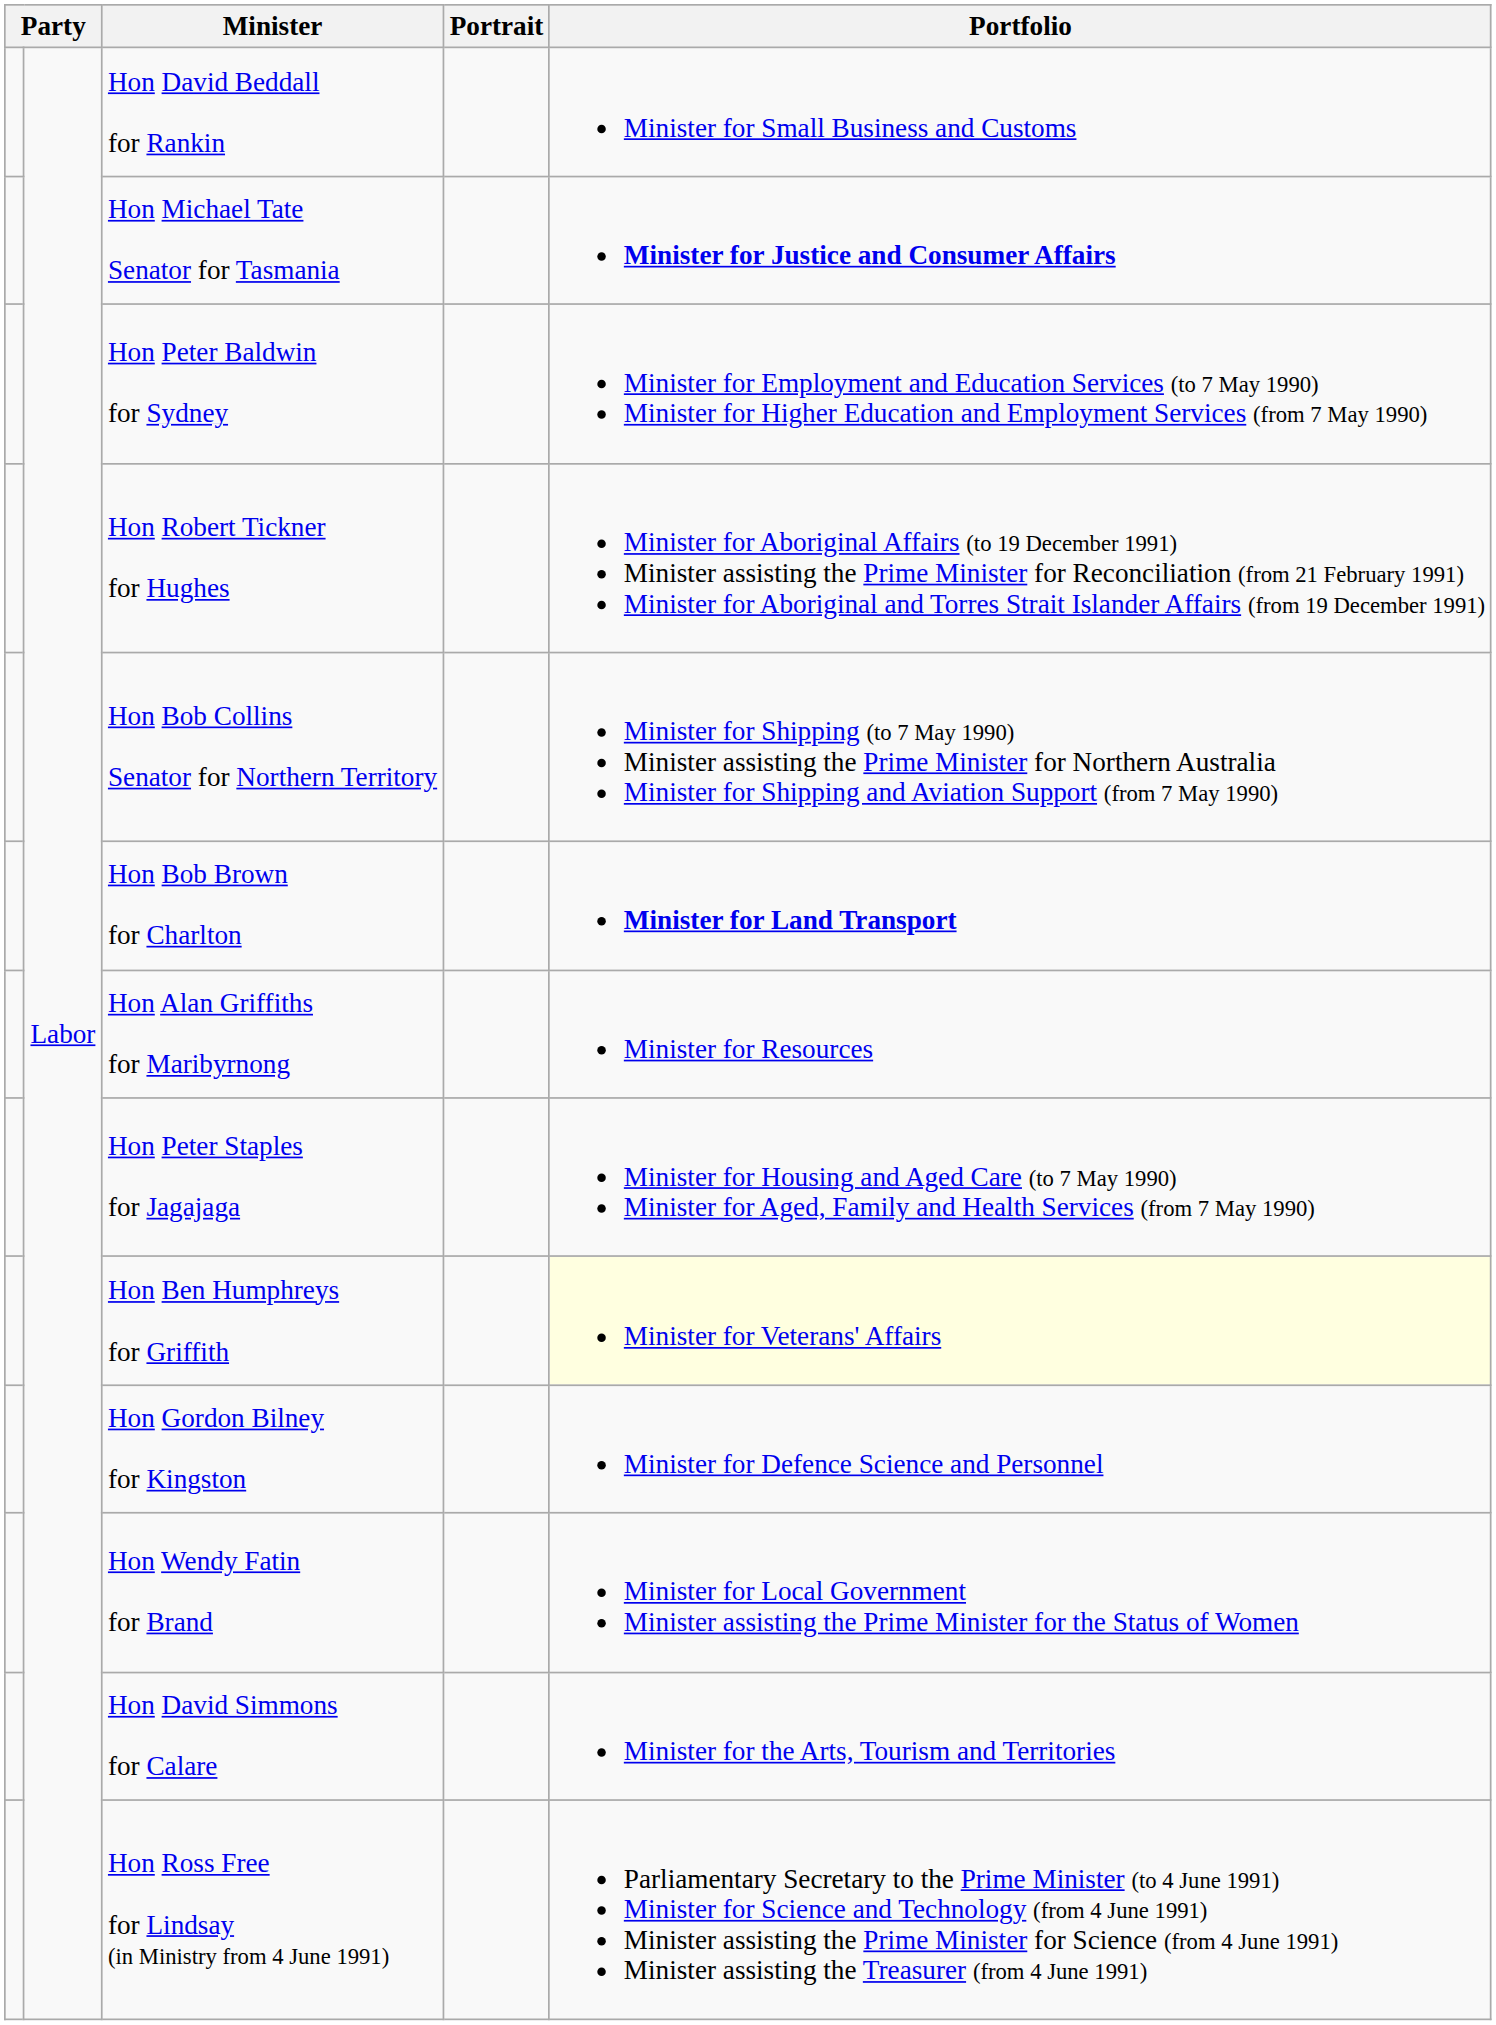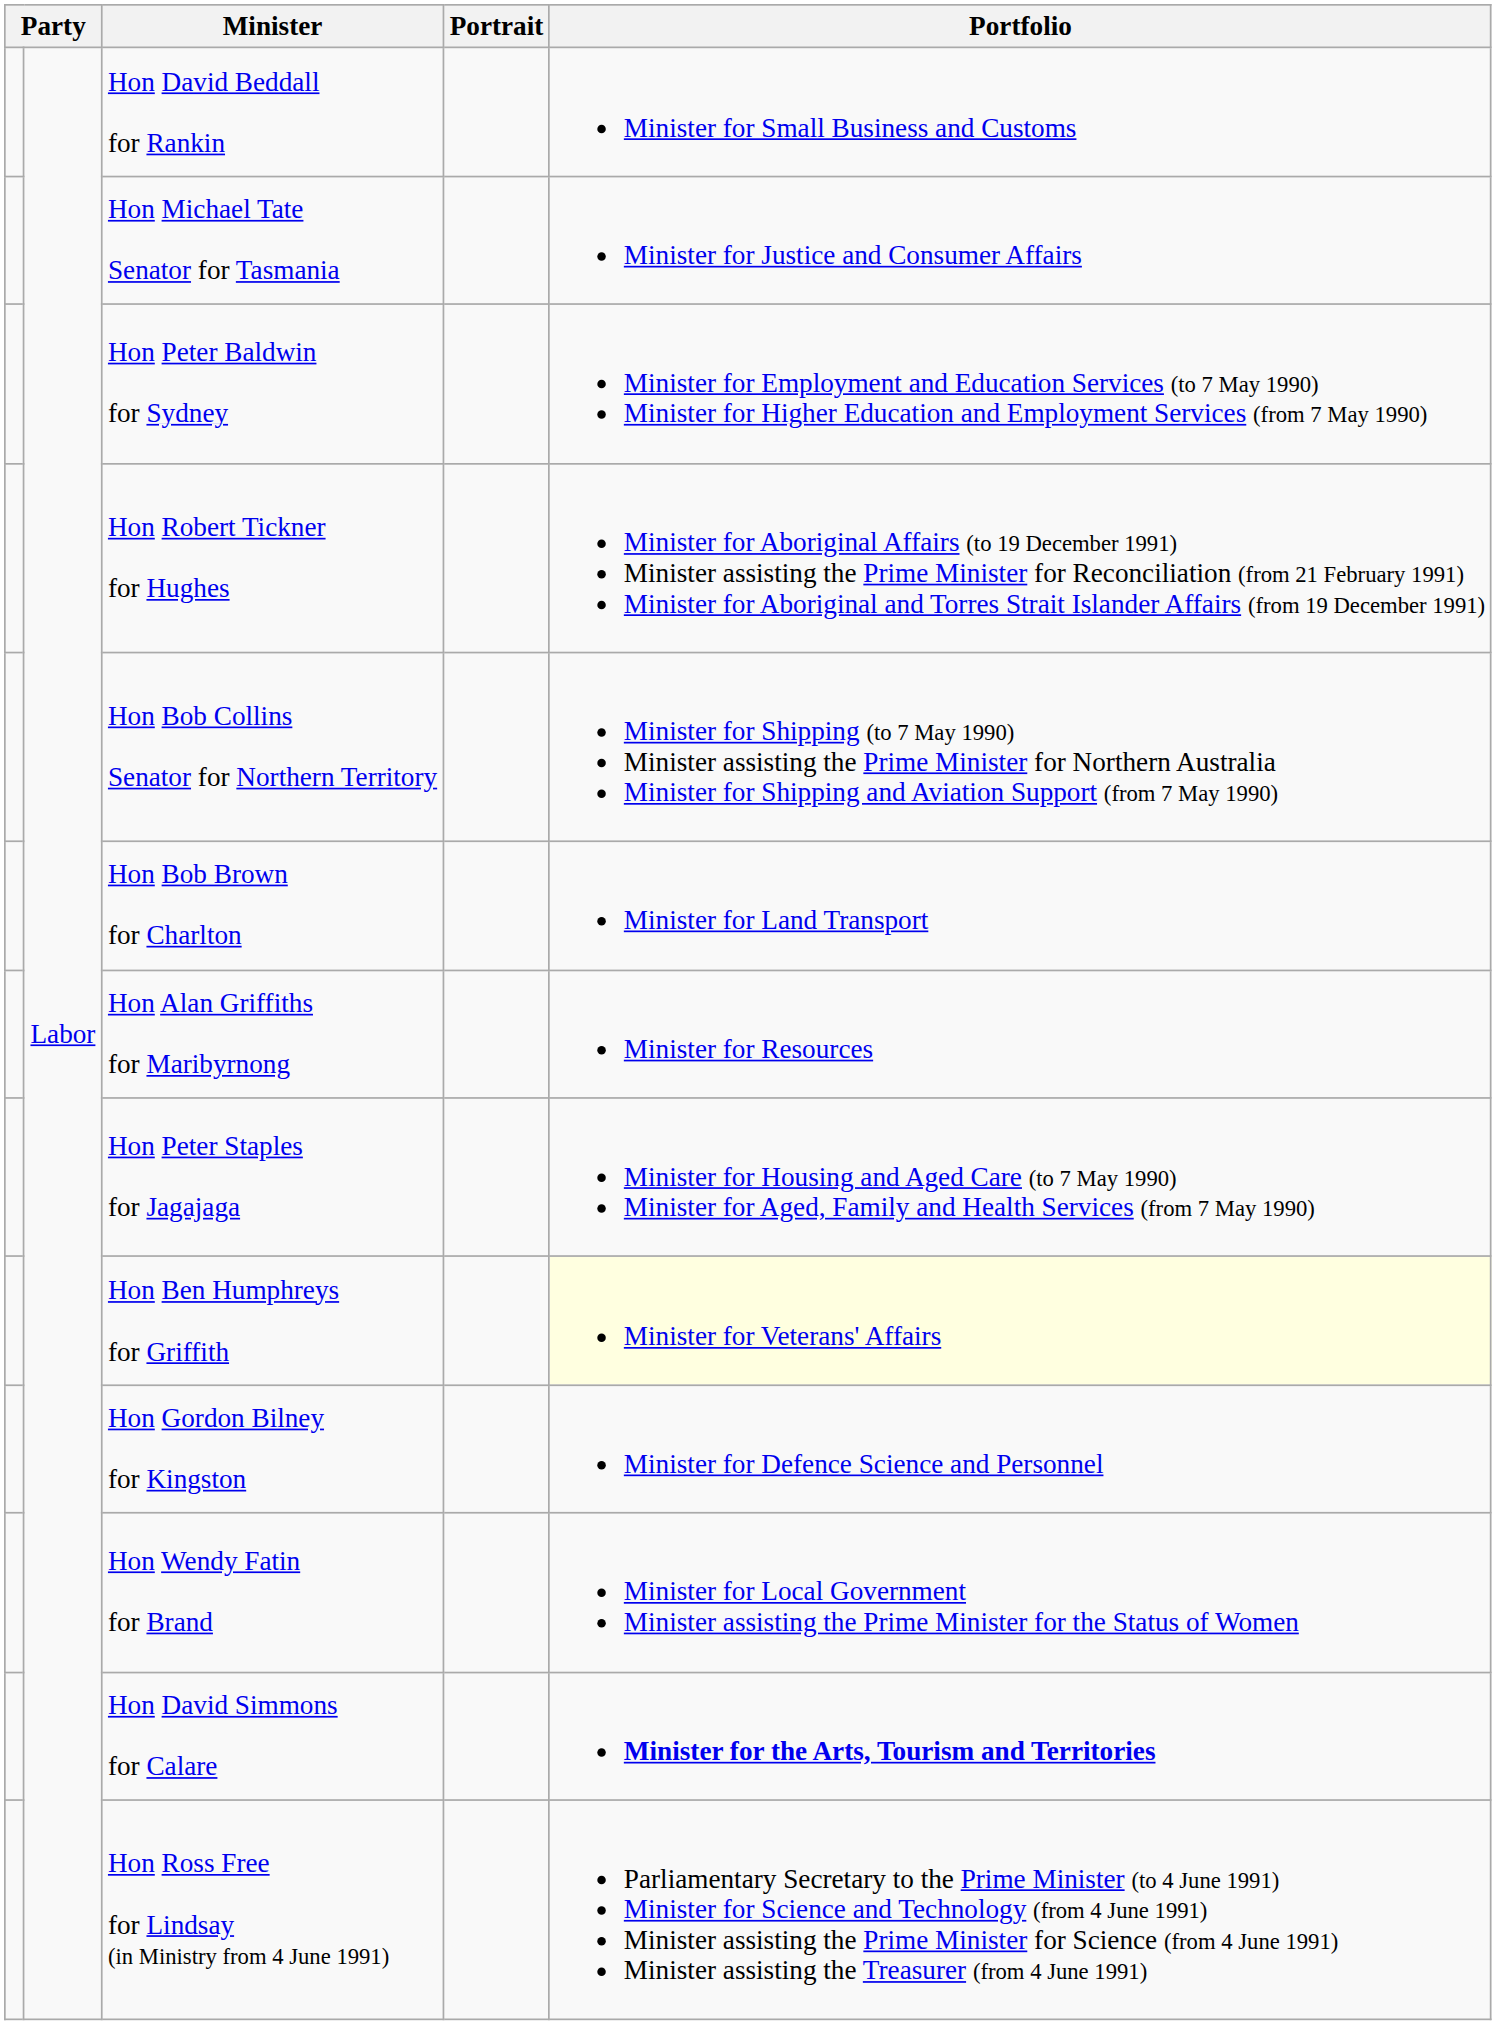Hon Michael Tate Senator for Tasmania | Portfolio: bold -> normal
Hon Bob Brown for Charlton | Portfolio: bold -> normal
Hon David Simmons for Calare | Portfolio: normal -> bold
